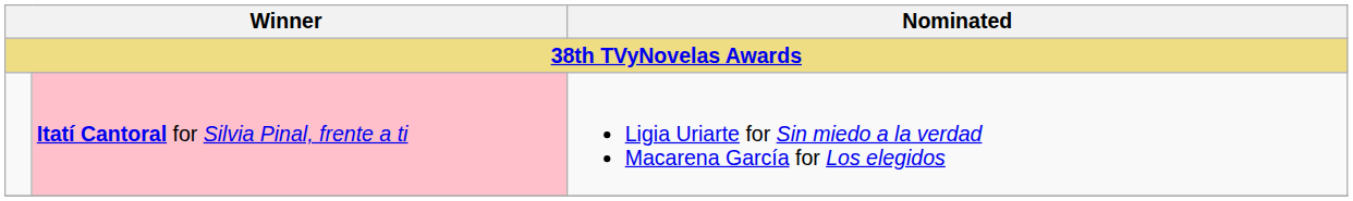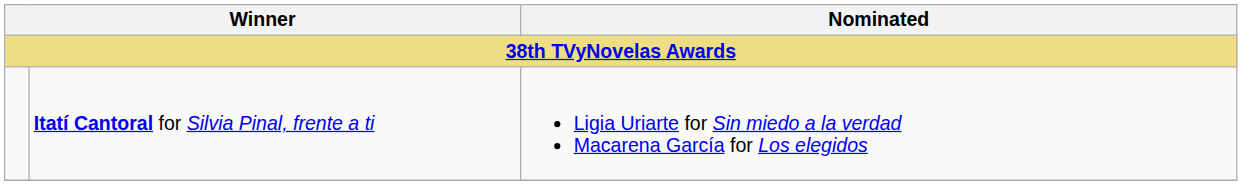Itatí Cantoral for Silvia Pinal, frente a ti | column 2: pink background -> no background
